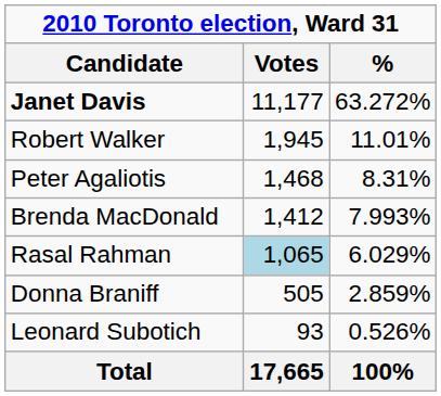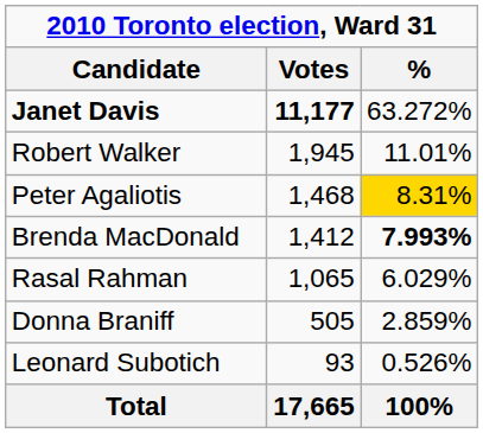Janet Davis | Votes: normal -> bold
Peter Agaliotis | %: no background -> gold background
Brenda MacDonald | %: normal -> bold
Rasal Rahman | Votes: lightblue background -> no background
